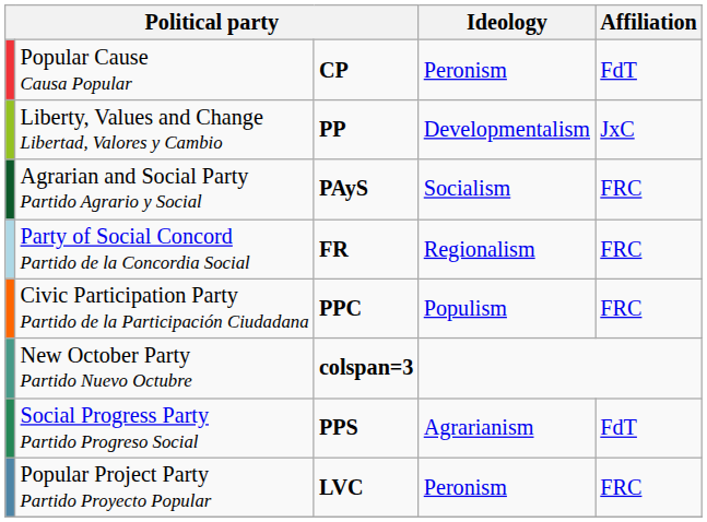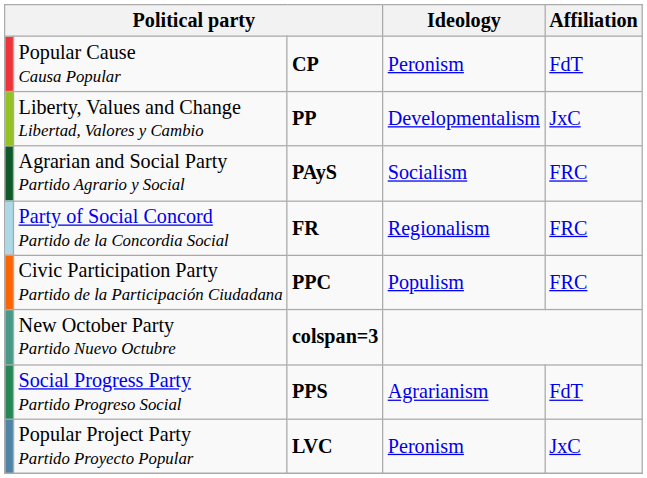Popular Project Party Partido Proyecto Popular | Affiliation: FRC -> JxC
